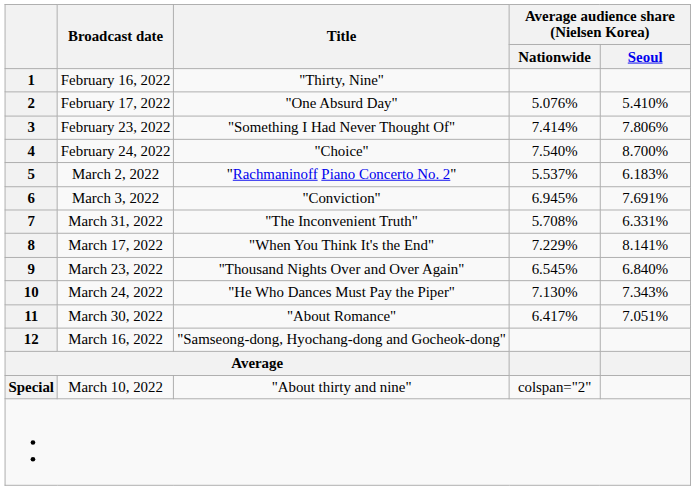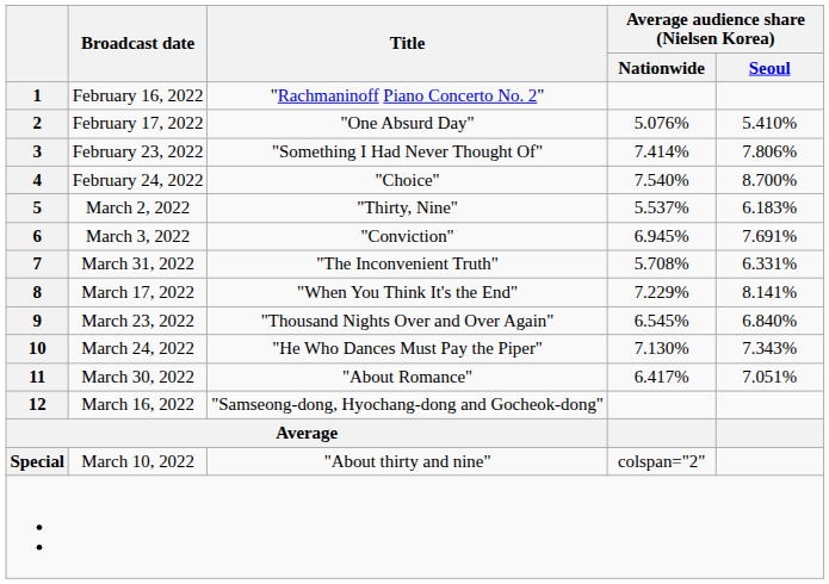1 | Title: "Thirty, Nine" -> "Rachmaninoff Piano Concerto No. 2"
5 | Title: "Rachmaninoff Piano Concerto No. 2" -> "Thirty, Nine"
